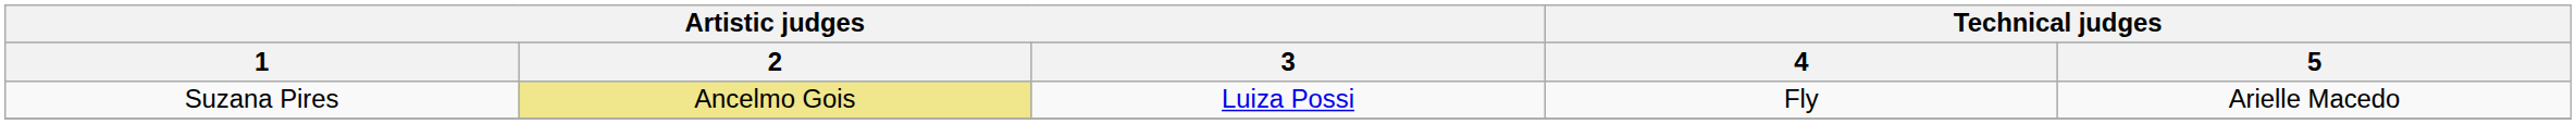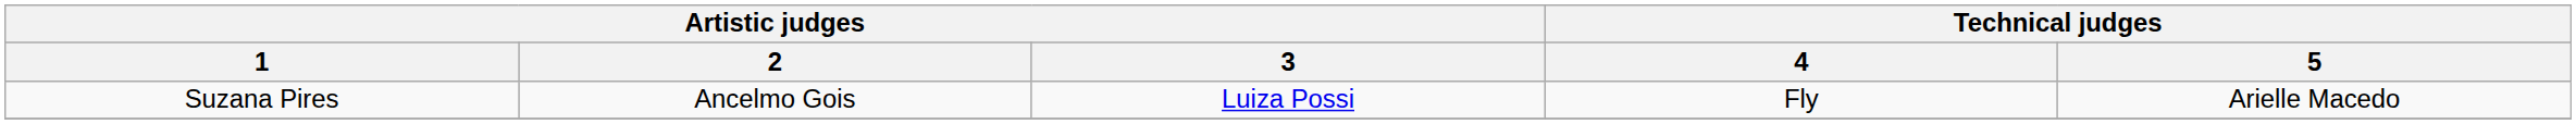Suzana Pires | Artistic judges / 2: khaki background -> no background
